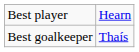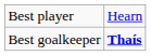Best goalkeeper | column 2: normal -> bold
